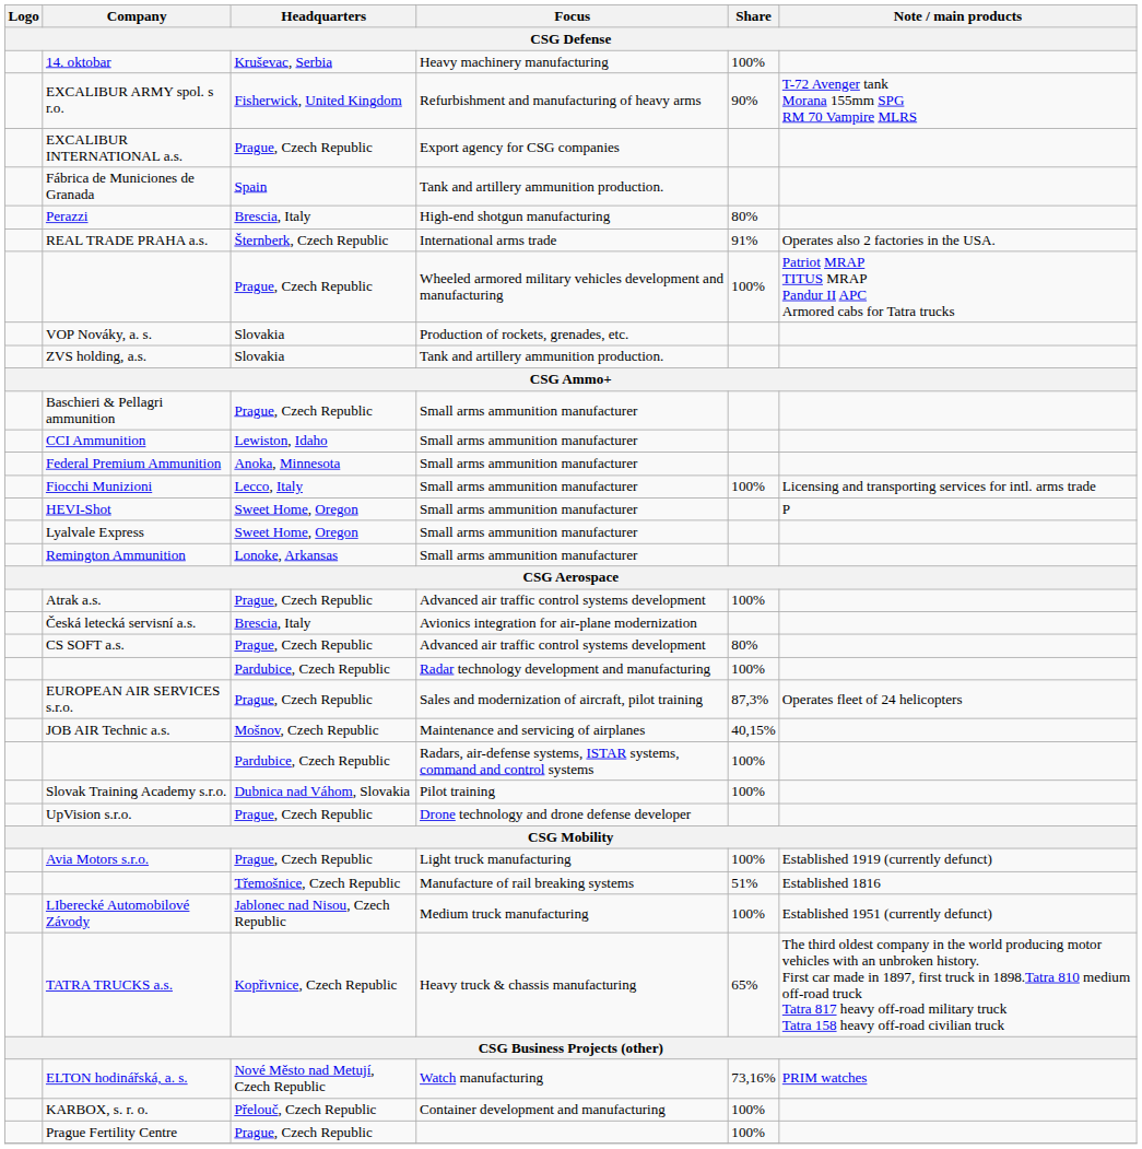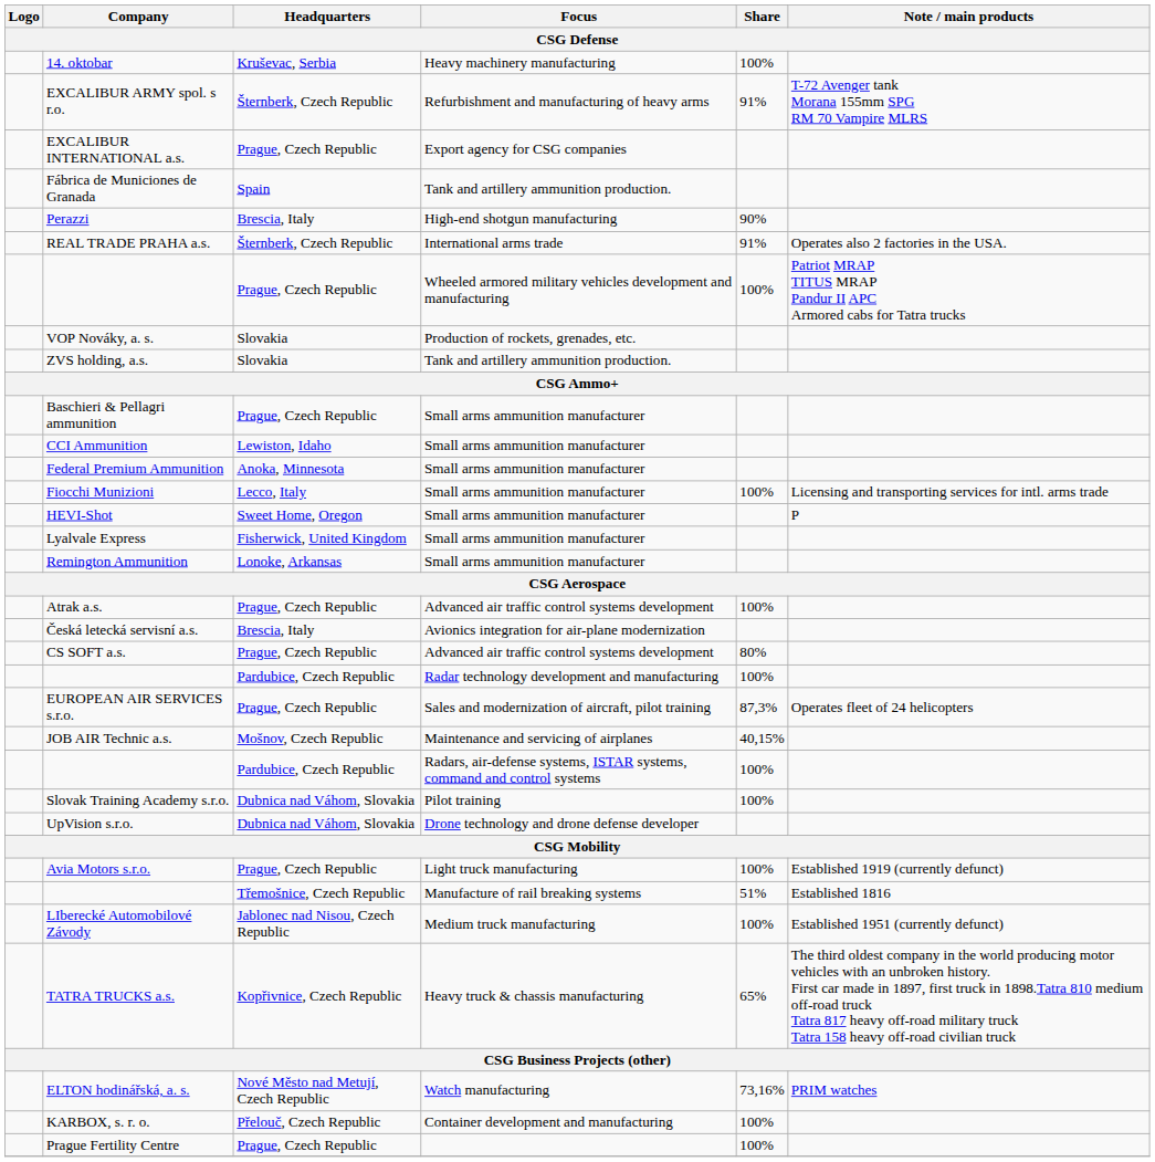EXCALIBUR ARMY spol. s r.o. | Headquarters: Fisherwick, United Kingdom -> Šternberk, Czech Republic
EXCALIBUR ARMY spol. s r.o. | Share: 90% -> 91%
Perazzi | Share: 80% -> 90%
Lyalvale Express | Headquarters: Sweet Home, Oregon -> Fisherwick, United Kingdom
UpVision s.r.o. | Headquarters: Prague, Czech Republic -> Dubnica nad Váhom, Slovakia
